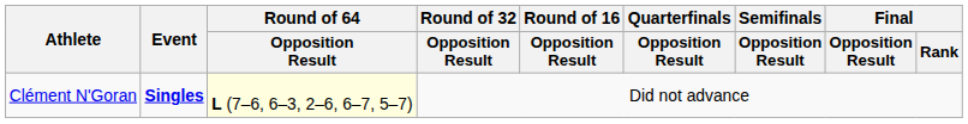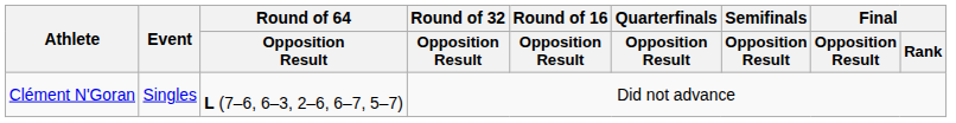Clément N'Goran | Event: bold -> normal
Clément N'Goran | Round of 64 / Opposition Result: lightyellow background -> no background
